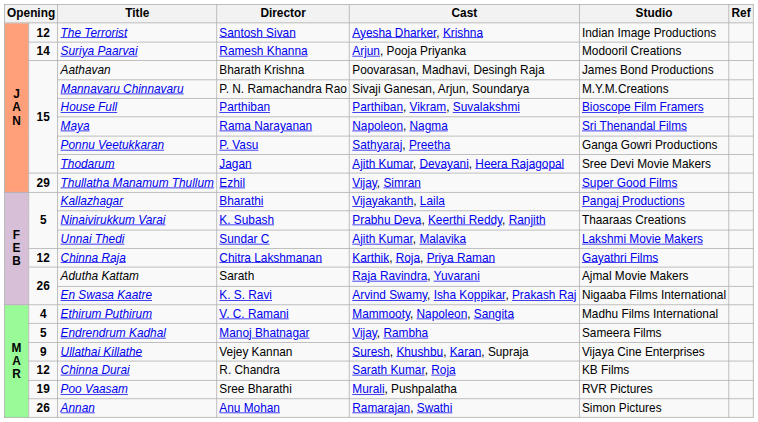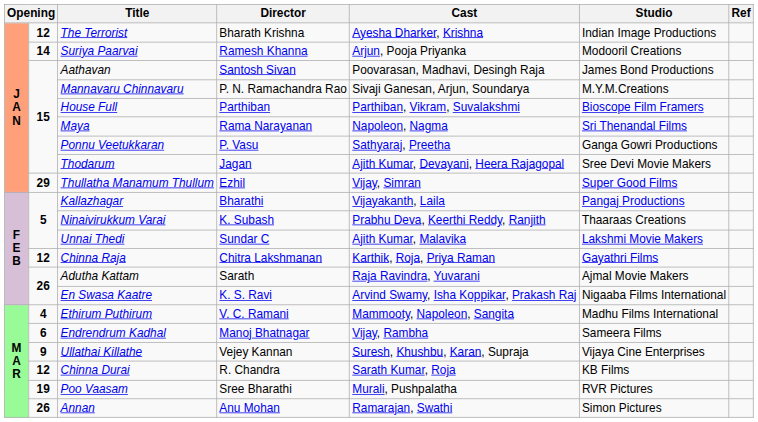The Terrorist | Director: Santosh Sivan -> Bharath Krishna
Aathavan | Director: Bharath Krishna -> Santosh Sivan
Endrendrum Kadhal | column 2: 5 -> 6
